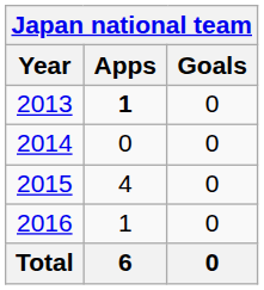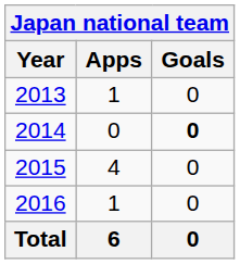2013 | Apps: bold -> normal
2014 | Goals: normal -> bold
